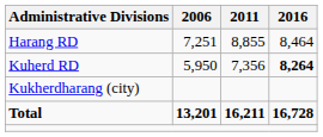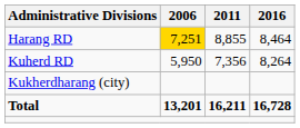Harang RD | 2006: no background -> gold background
Kuherd RD | 2016: bold -> normal
